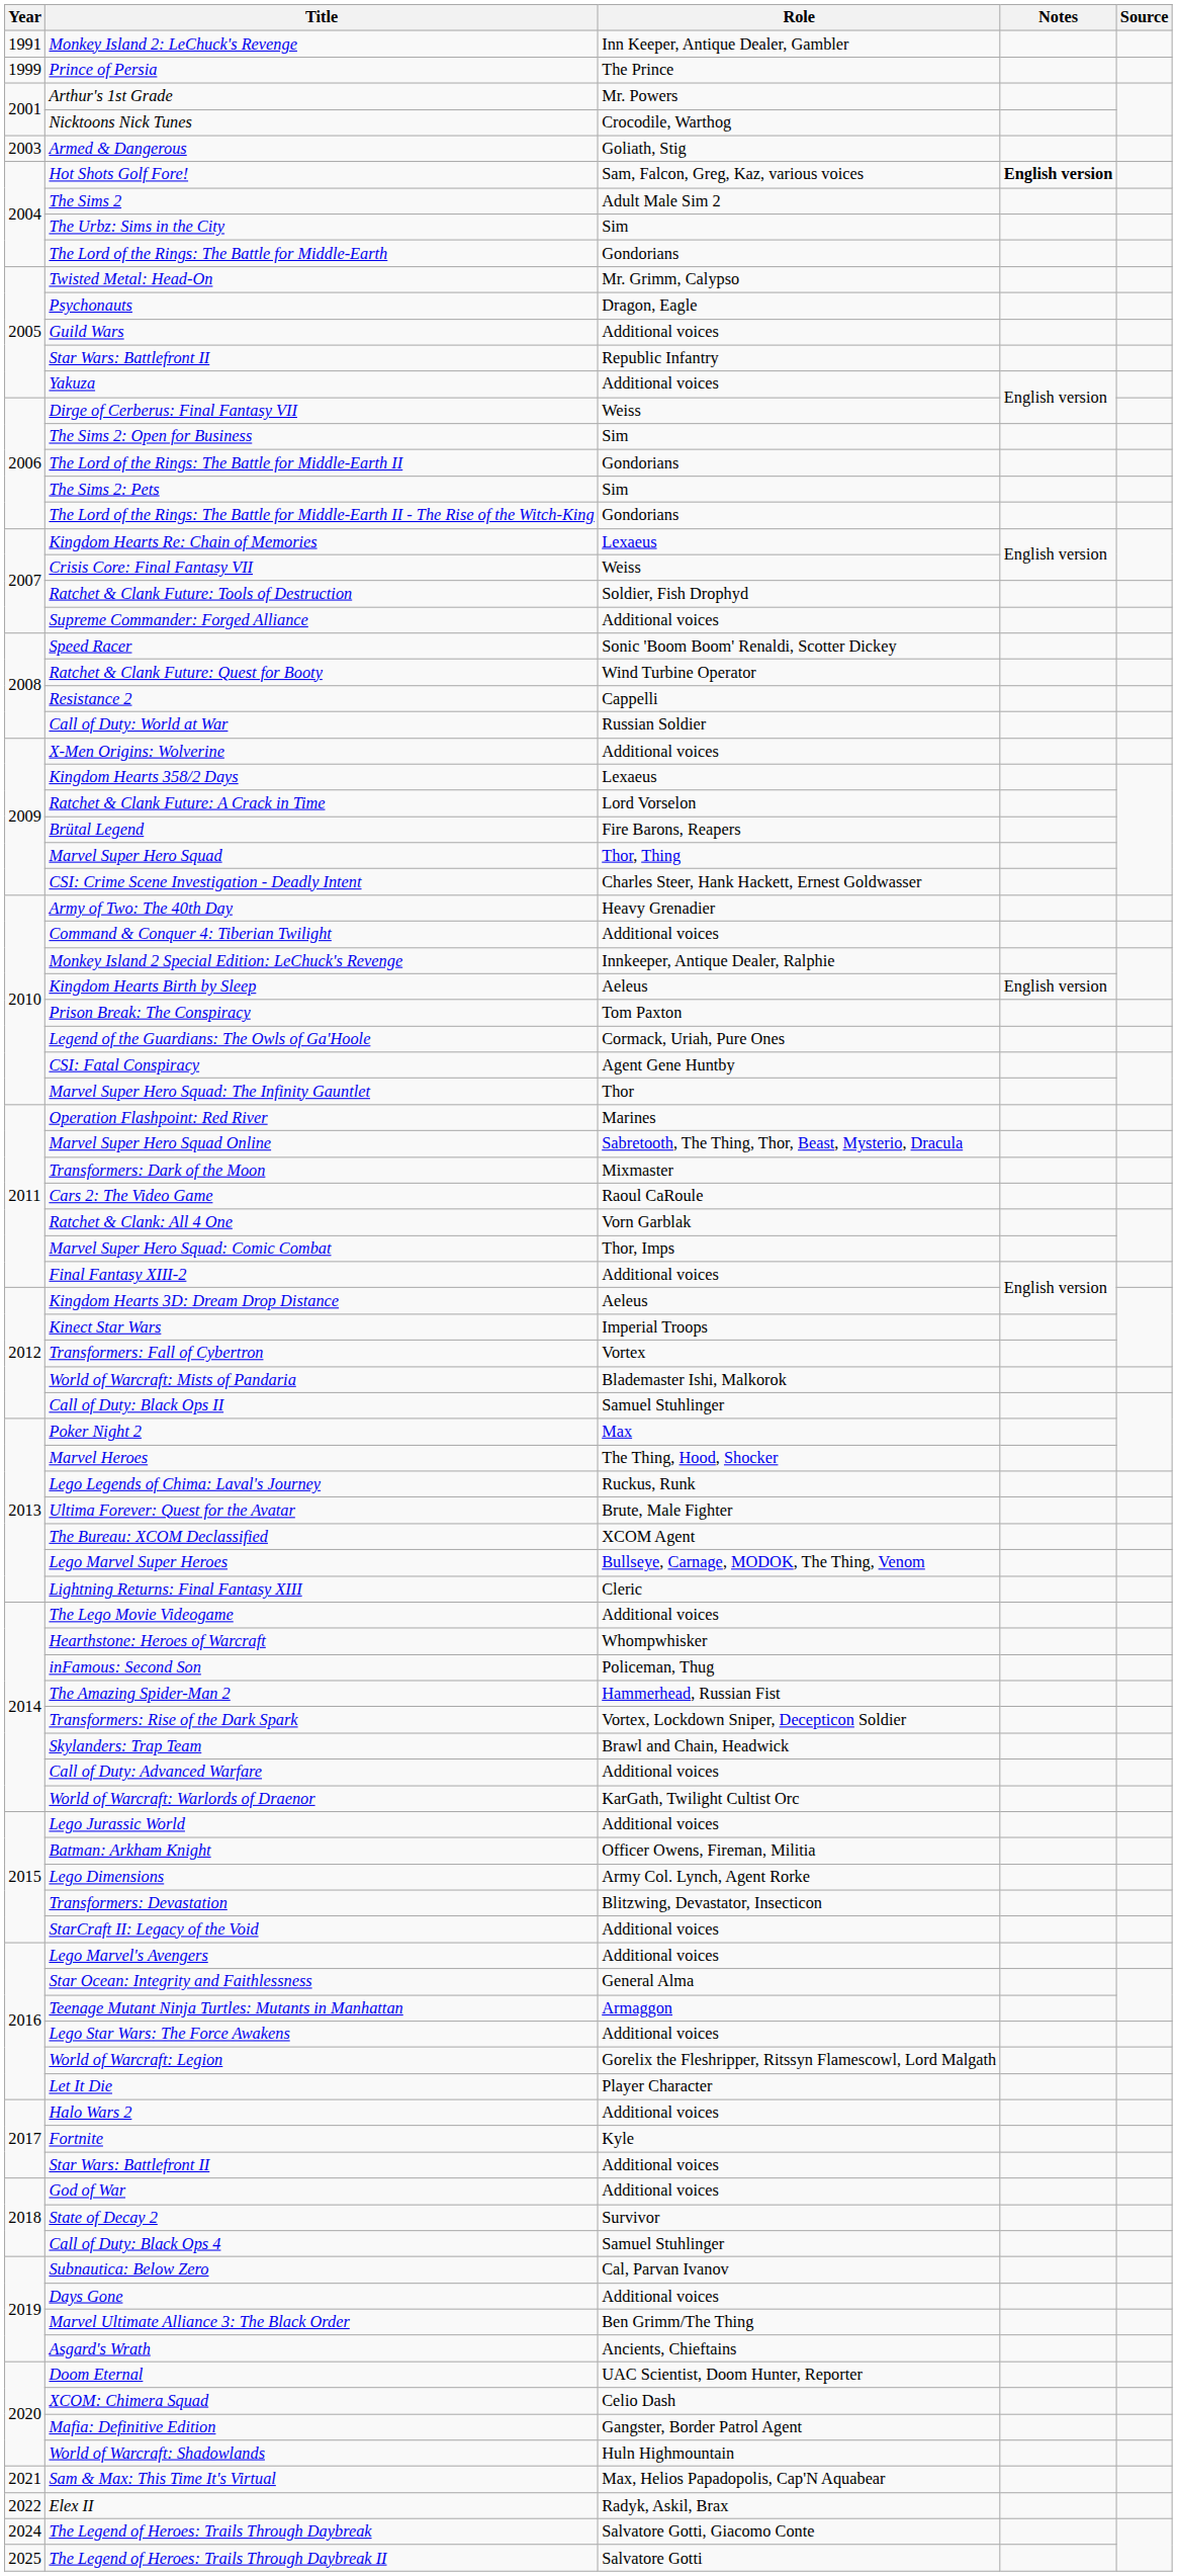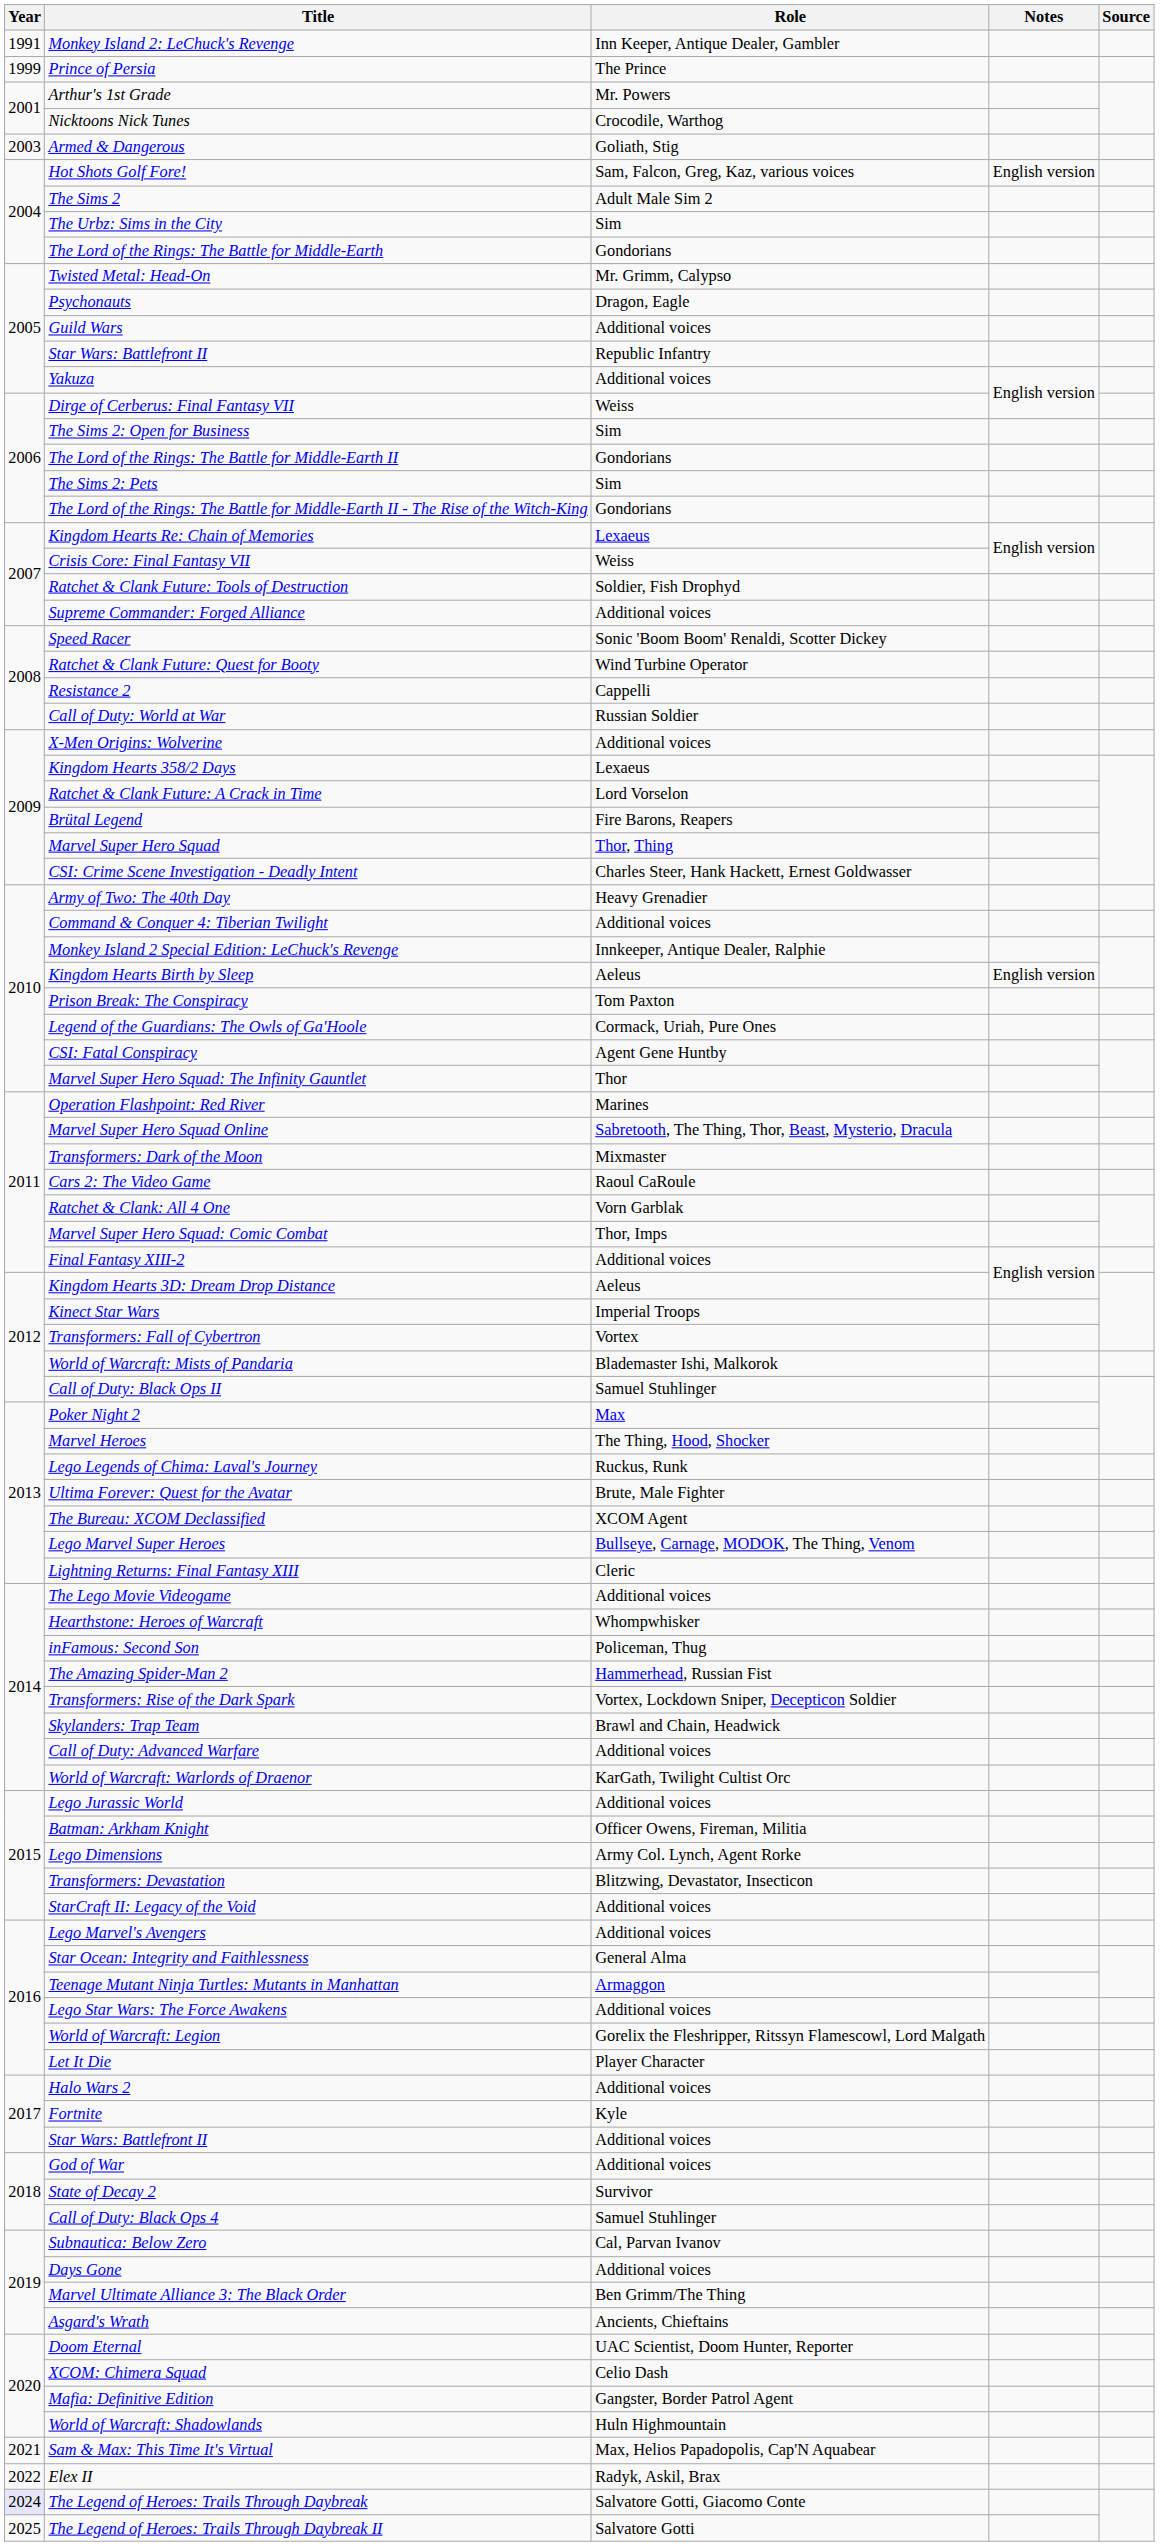Hot Shots Golf Fore! | Notes: bold -> normal
The Legend of Heroes: Trails Through Daybreak | Year: no background -> lavender background
